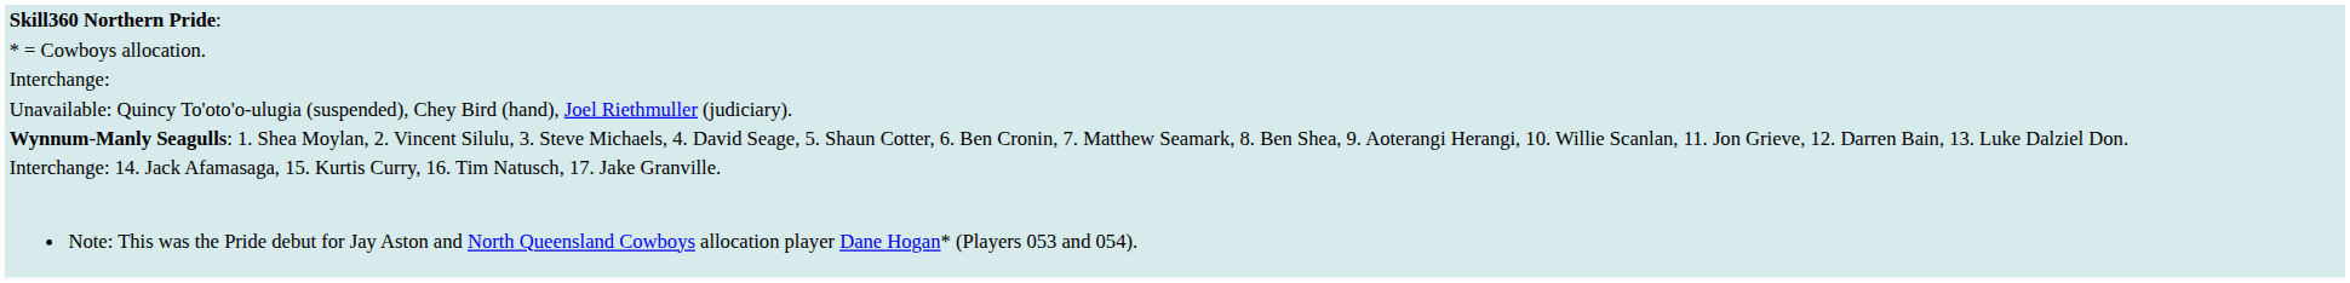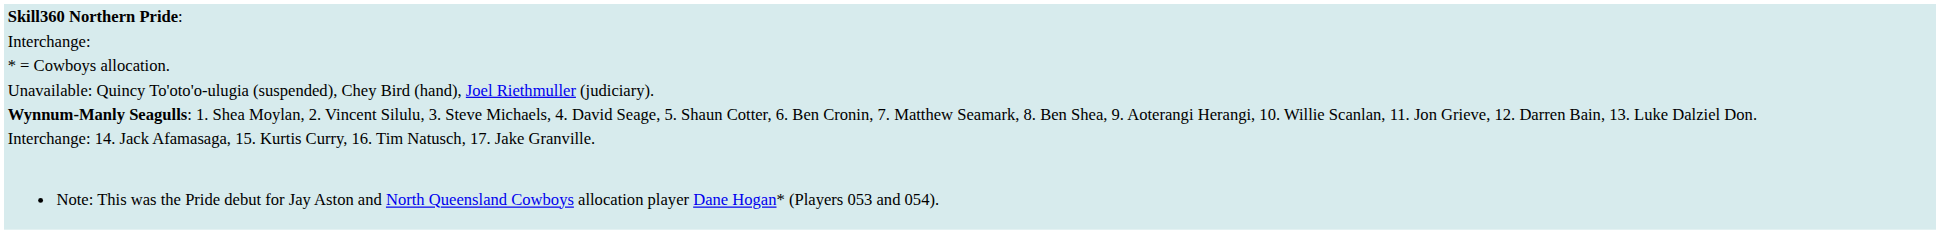row 2 | column 1: * = Cowboys allocation. -> Interchange:
row 3 | column 1: Interchange: -> * = Cowboys allocation.
